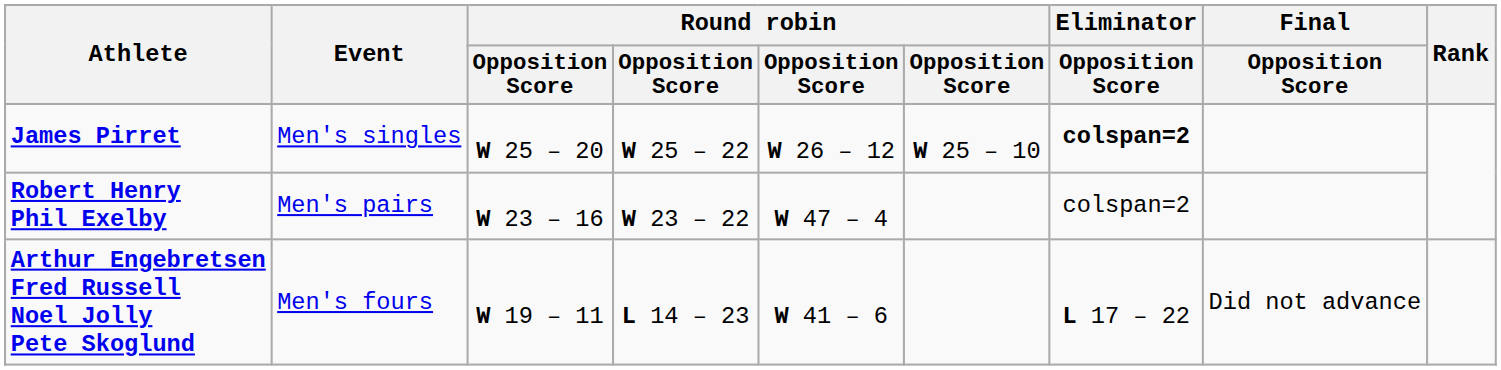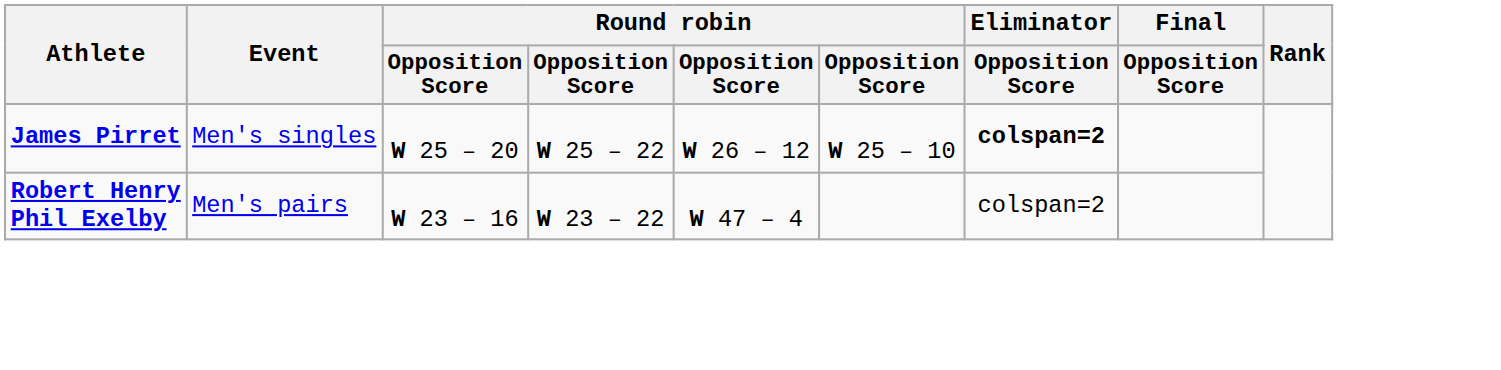- row: Arthur Engebretsen Fred Russell Noel Jolly Pete Skoglund | Men's fours | W 19 – 11 | L 14 – 23 | W 41 – 6 | L 17 – 22 | Did not advance
